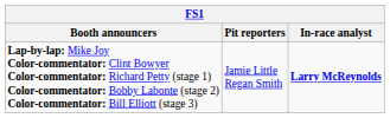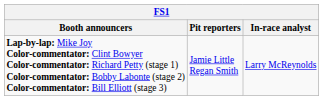row 3 | In-race analyst: bold -> normal
